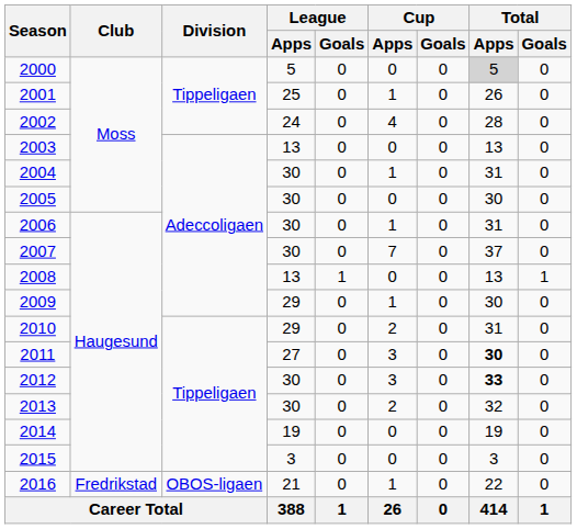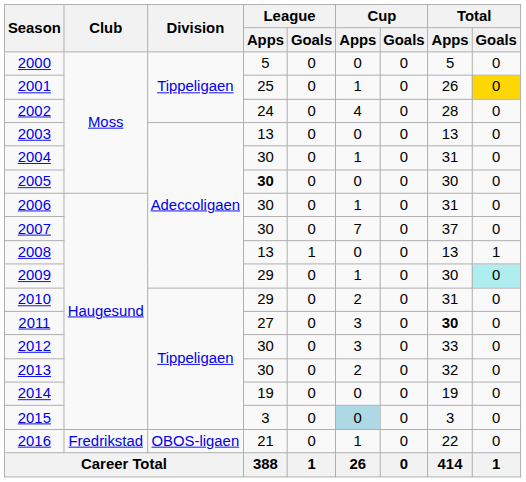2000 | Total / Apps: lightgrey background -> no background
2001 | Total / Goals: no background -> gold background
2005 | League / Apps: normal -> bold
2009 | Total / Goals: no background -> paleturquoise background
2012 | Total / Apps: bold -> normal
2015 | Cup / Apps: no background -> lightblue background
